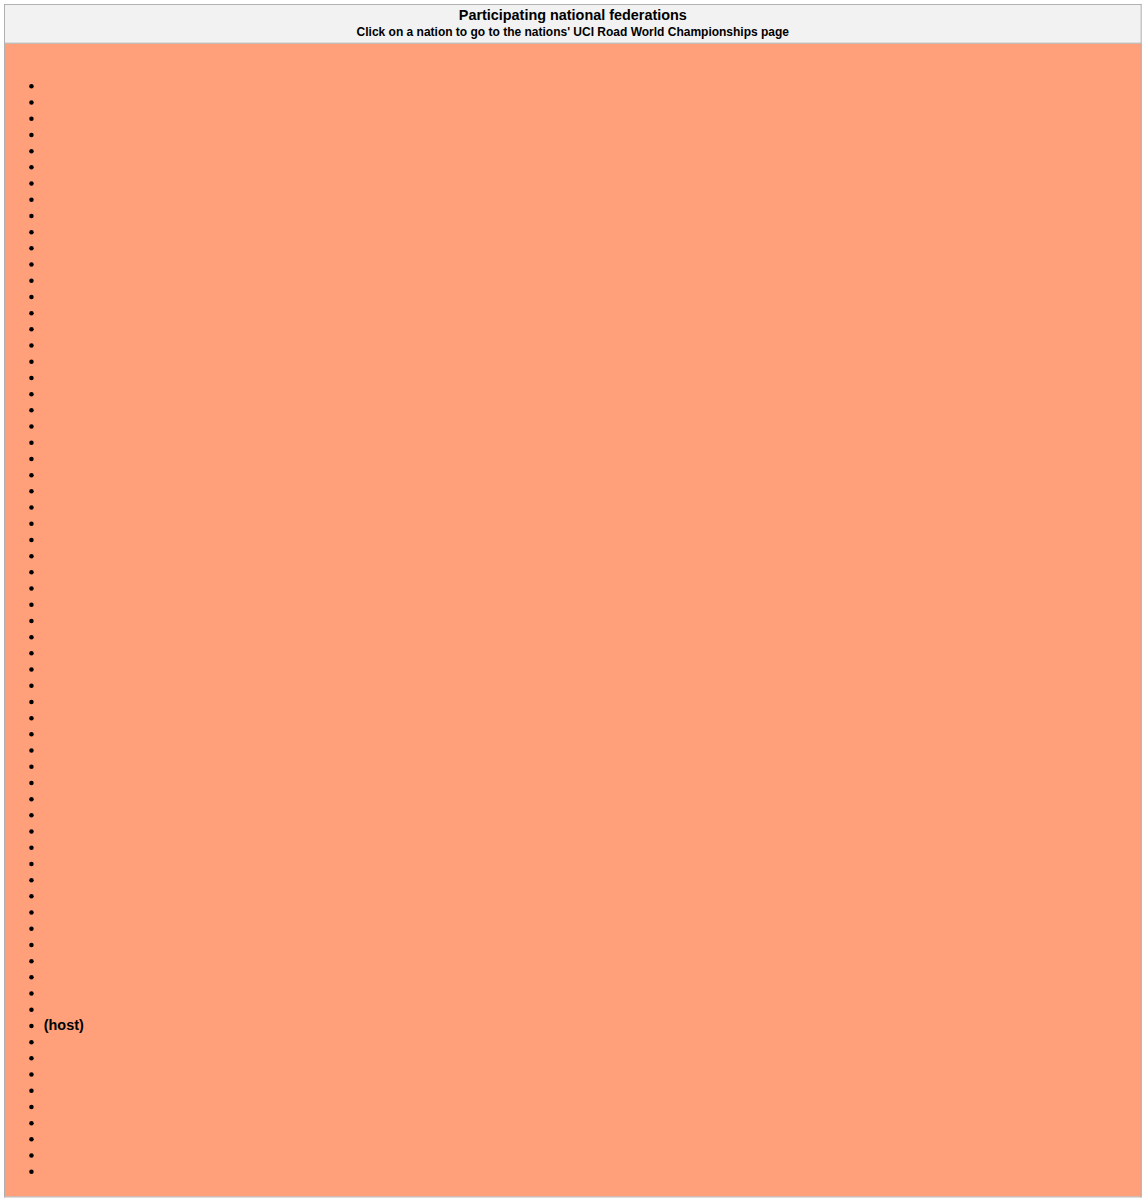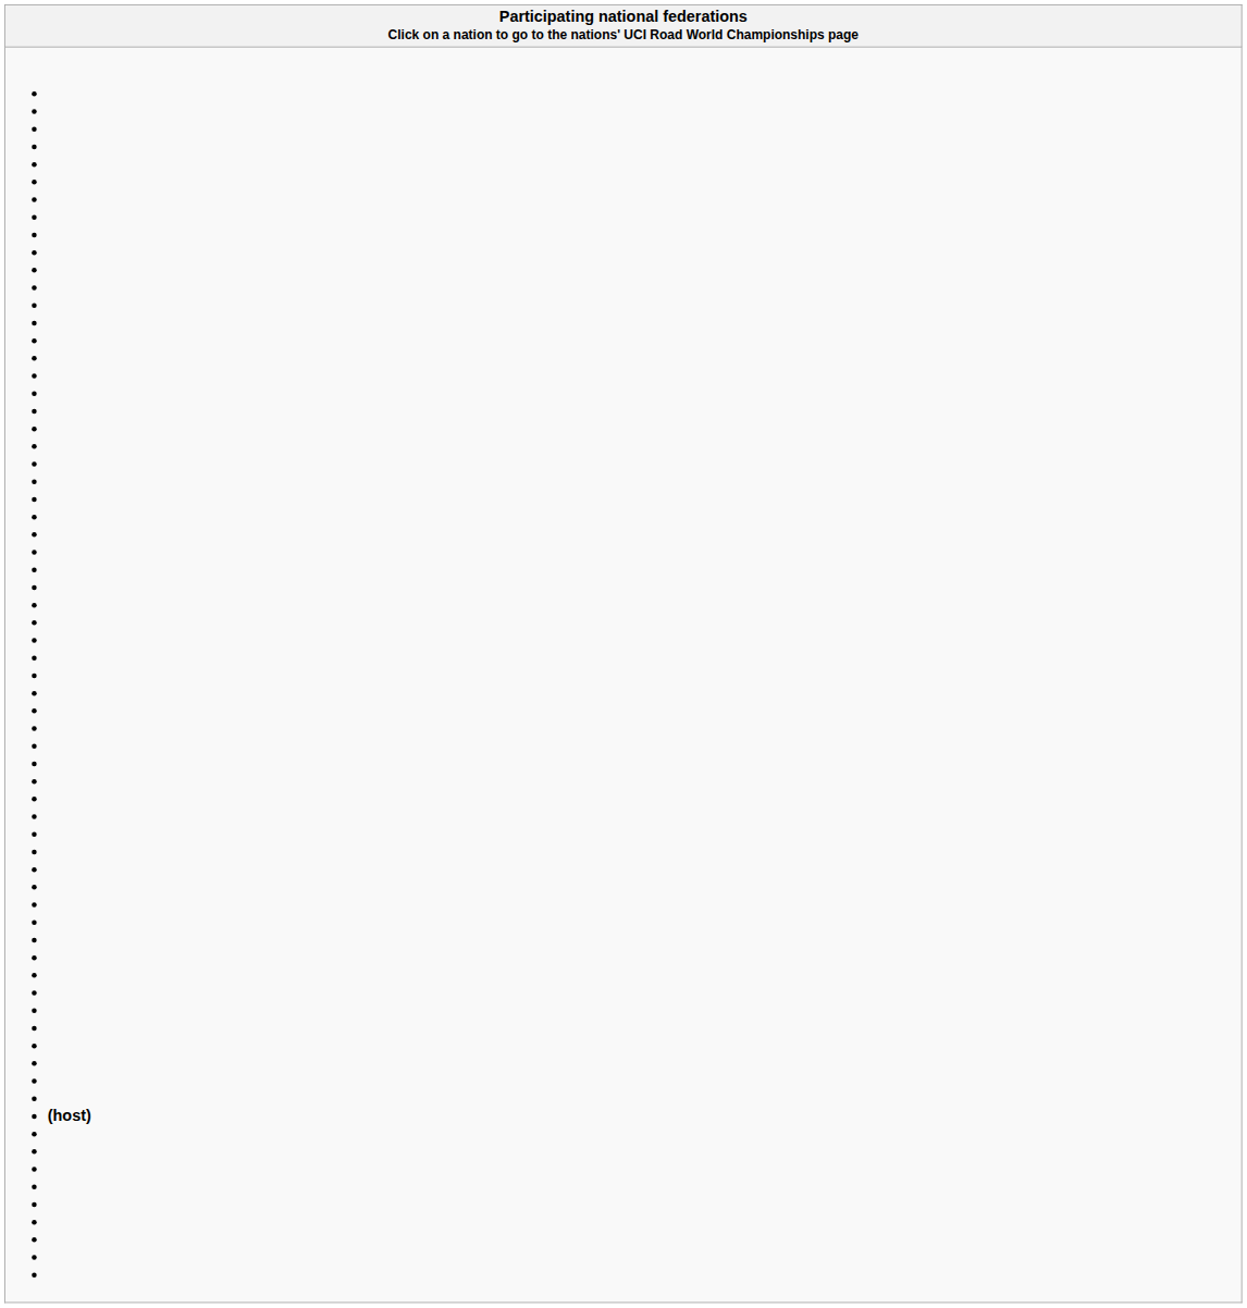row 2 | column 1: lightsalmon background -> no background
